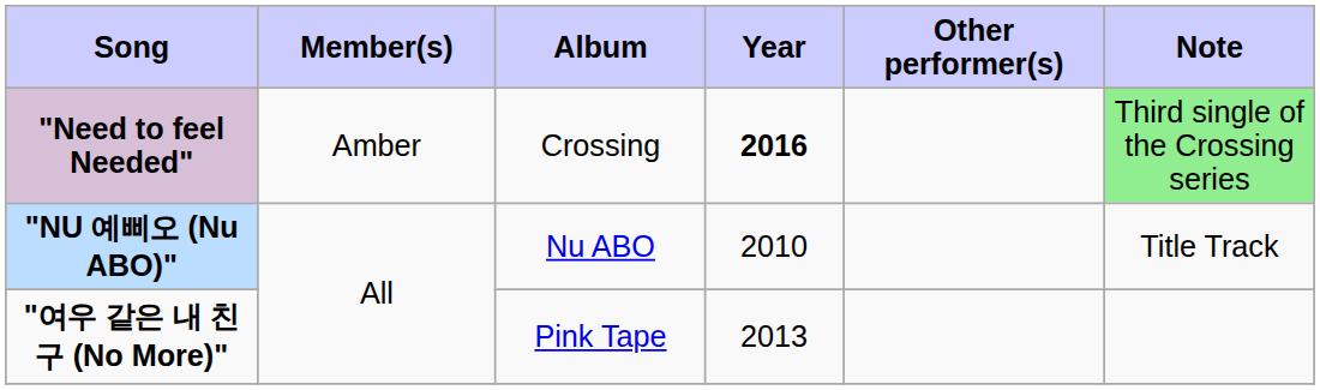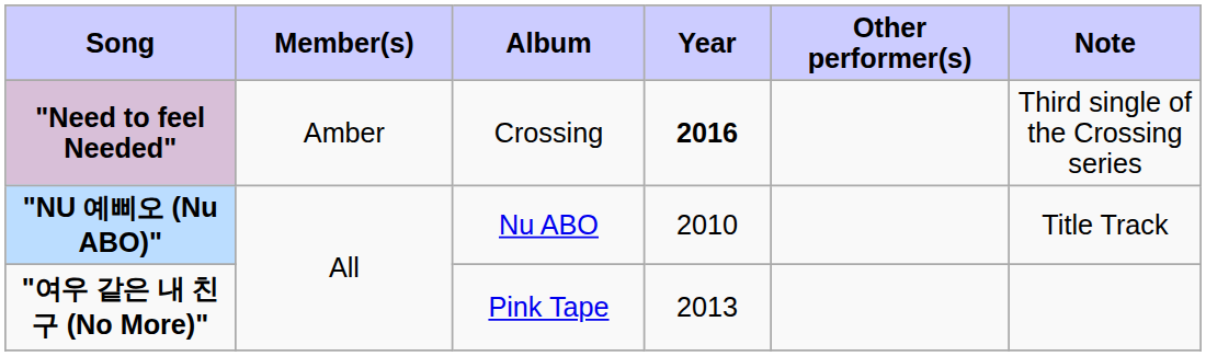"Need to feel Needed" | Note: lightgreen background -> no background
